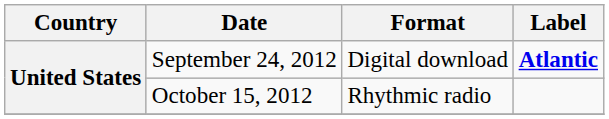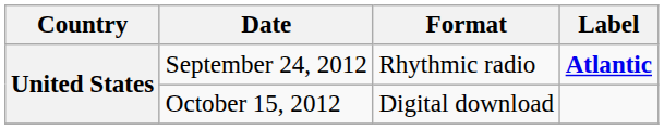September 24, 2012 | Format: Digital download -> Rhythmic radio
October 15, 2012 | Format: Rhythmic radio -> Digital download
